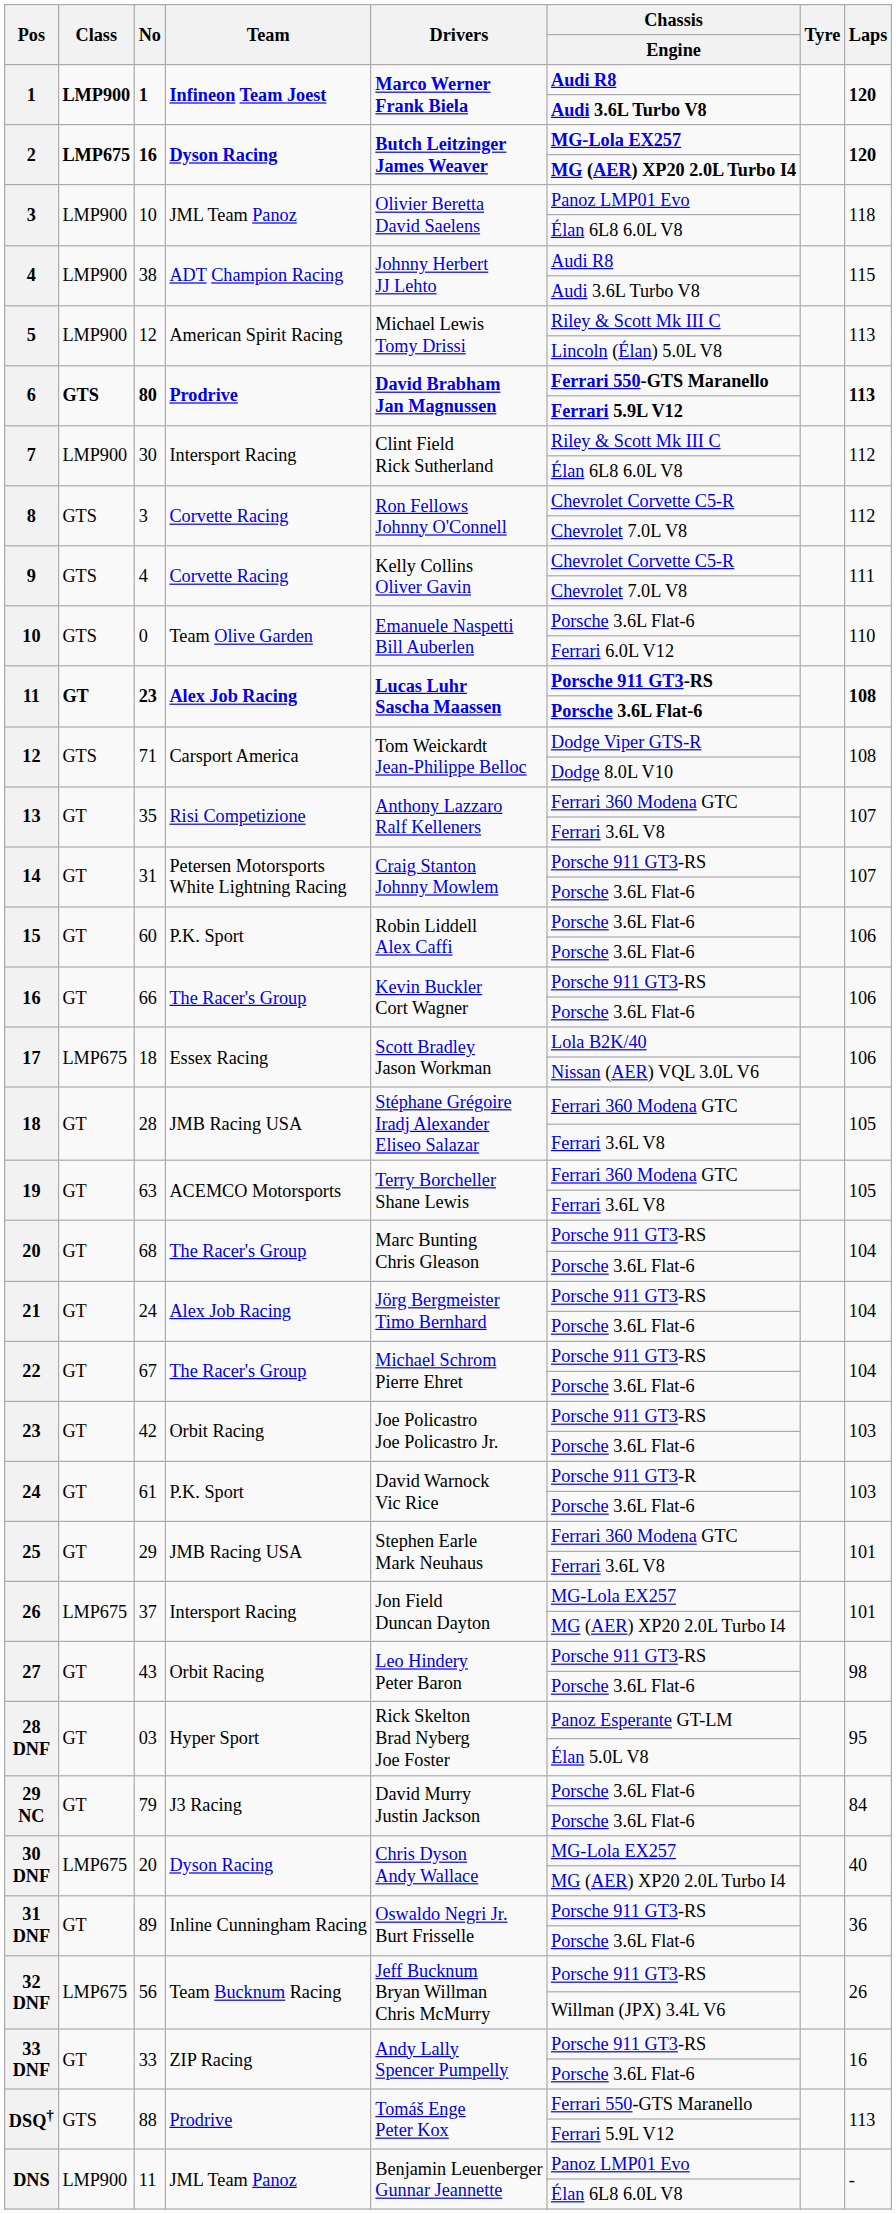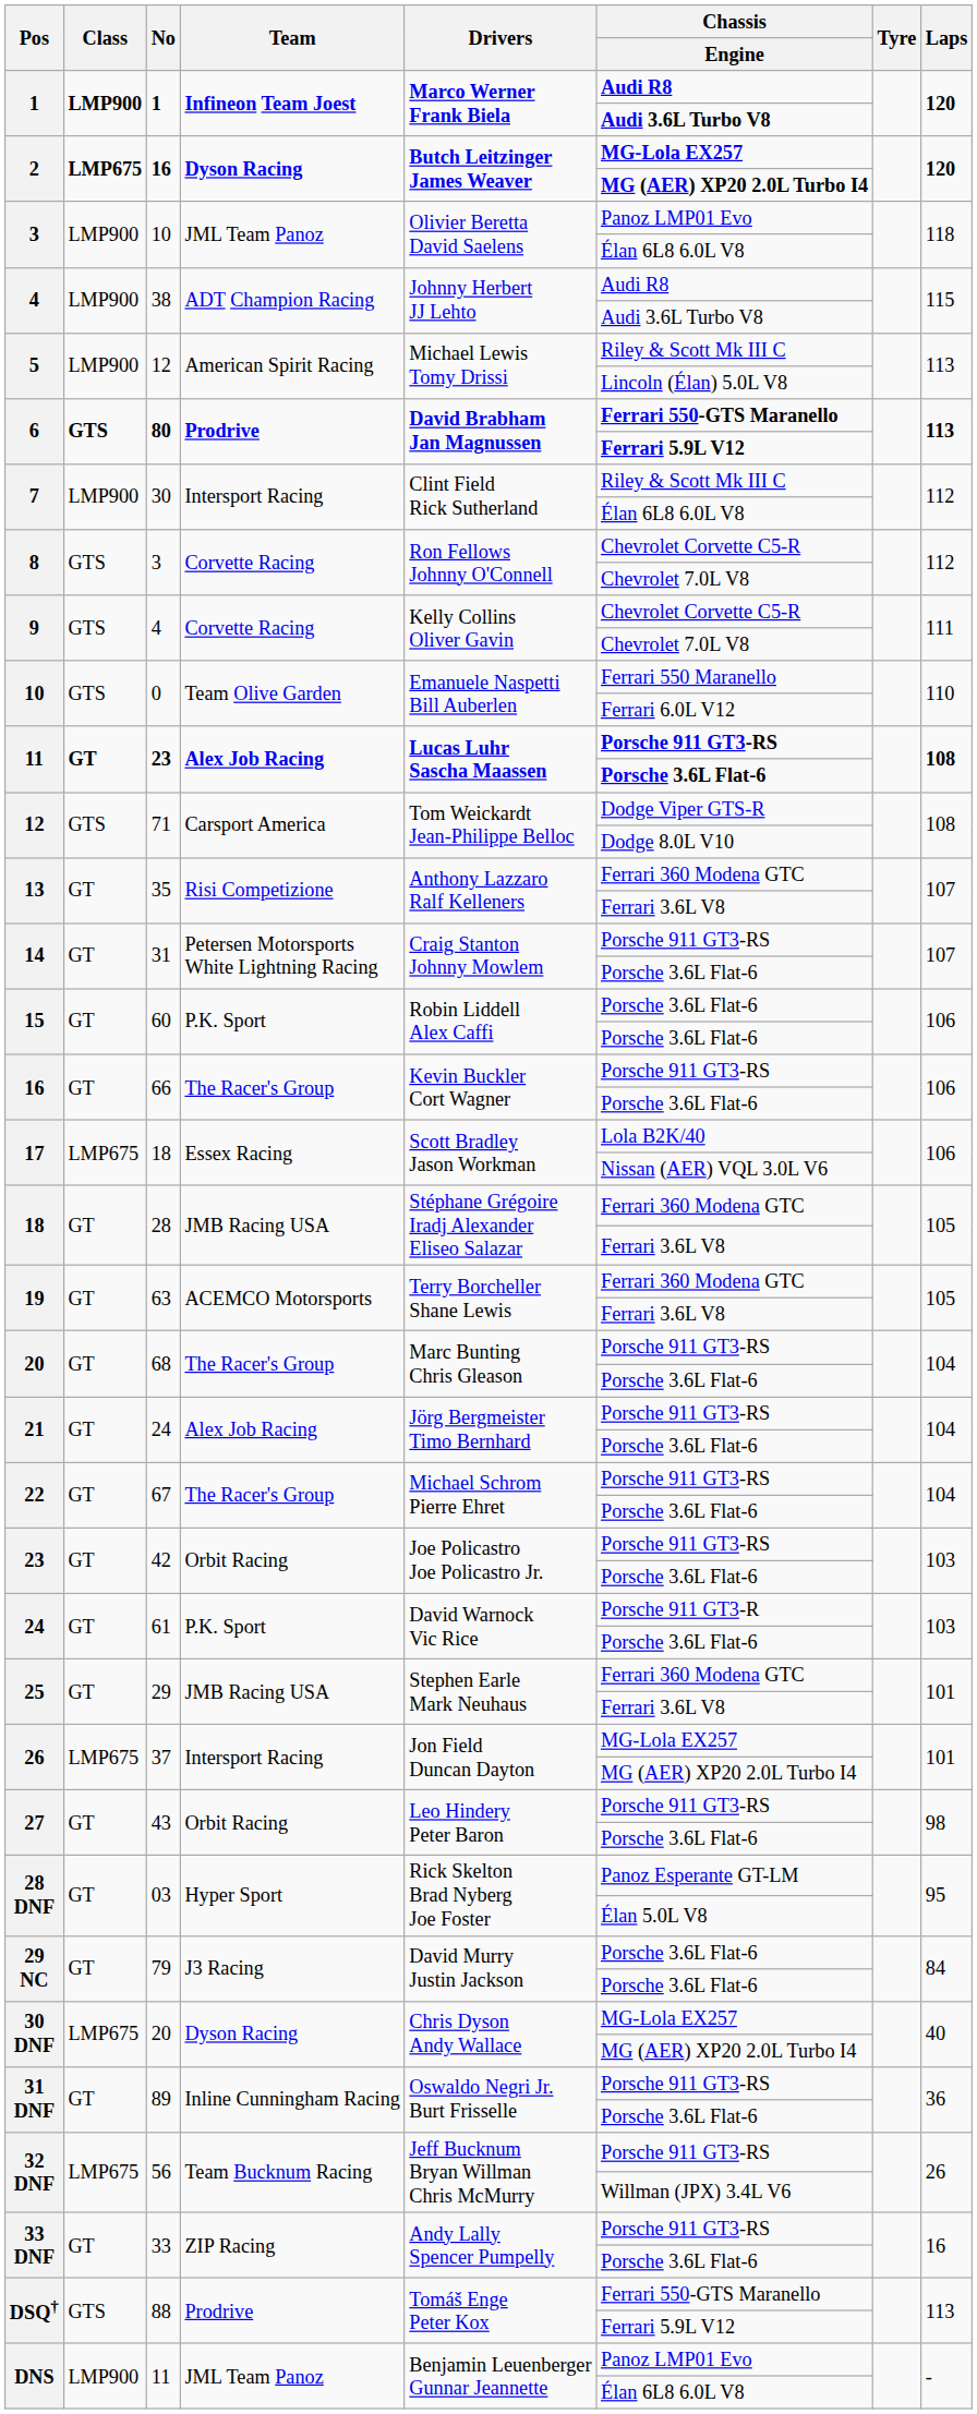row 21 | Chassis / Engine: Porsche 3.6L Flat-6 -> Ferrari 550 Maranello
